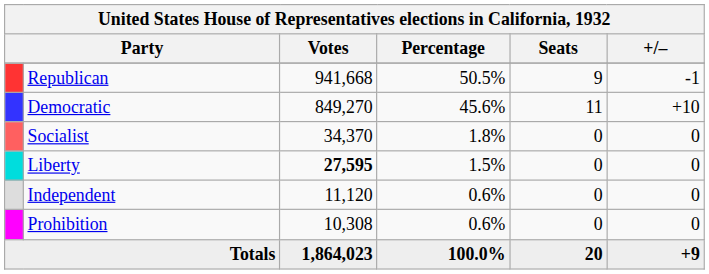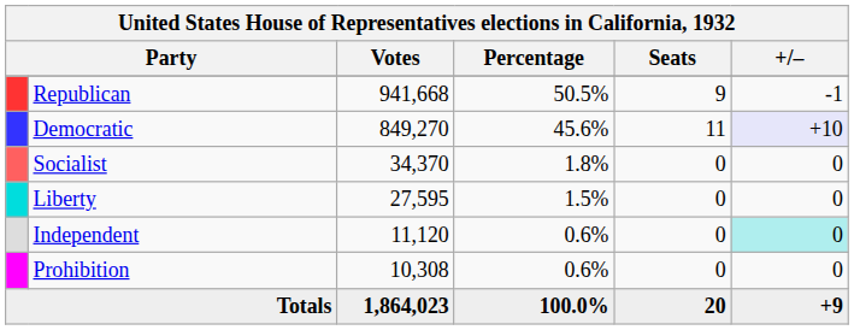Democratic | +/–: no background -> lavender background
Liberty | Votes: bold -> normal
Independent | +/–: no background -> paleturquoise background
